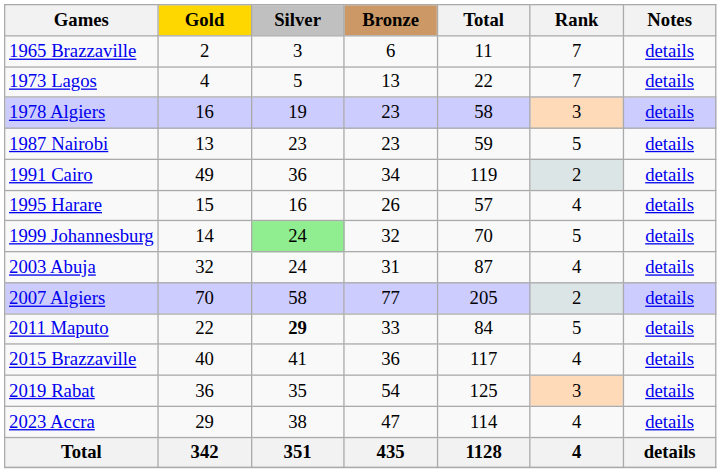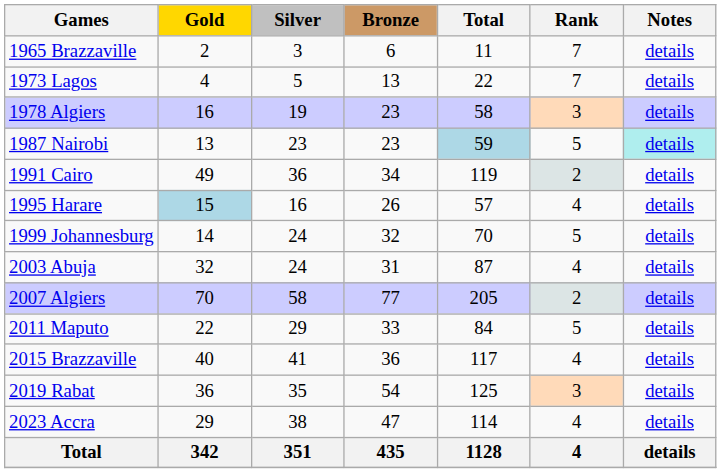1987 Nairobi | Total: no background -> lightblue background
1987 Nairobi | Notes: no background -> paleturquoise background
1995 Harare | Gold: no background -> lightblue background
1999 Johannesburg | Silver: lightgreen background -> no background
2011 Maputo | Silver: bold -> normal
